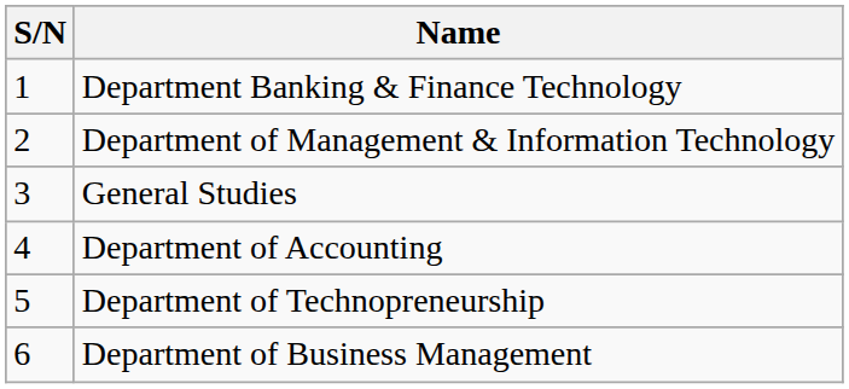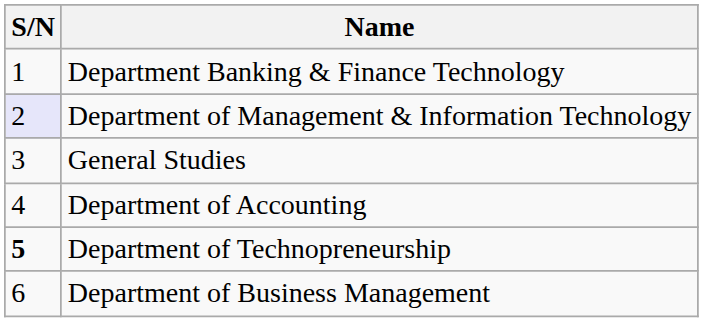Department of Management & Information Technology | S/N: no background -> lavender background
Department of Technopreneurship | S/N: normal -> bold
